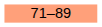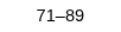row 1 | column 1: lightsalmon background -> no background
